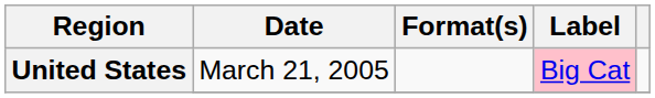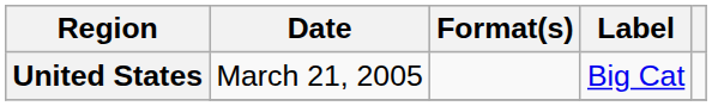United States / March 21, 2005 | Label: pink background -> no background
